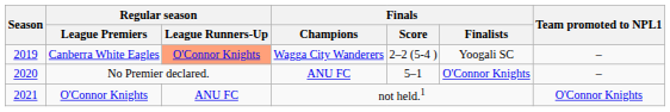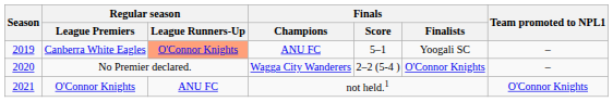Canberra White Eagles | Finals / Champions: Wagga City Wanderers -> ANU FC
Canberra White Eagles | Finals / Score: 2–2 (5-4 ) -> 5–1
No Premier declared. | Finals / Champions: ANU FC -> Wagga City Wanderers
No Premier declared. | Finals / Score: 5–1 -> 2–2 (5-4 )
